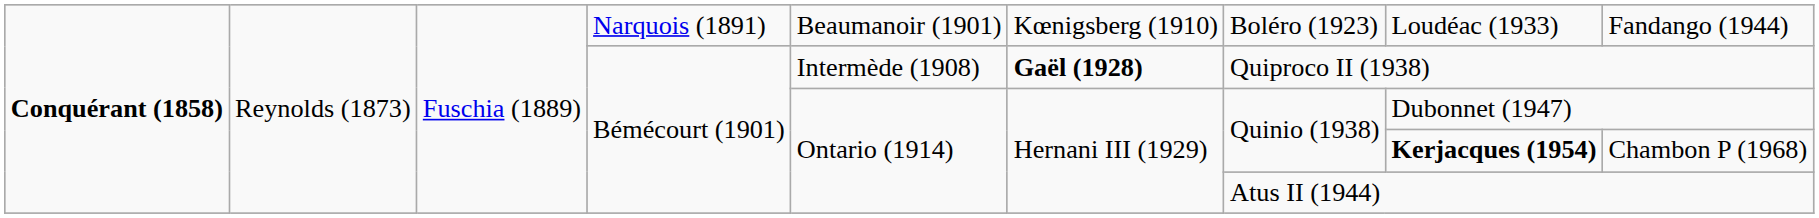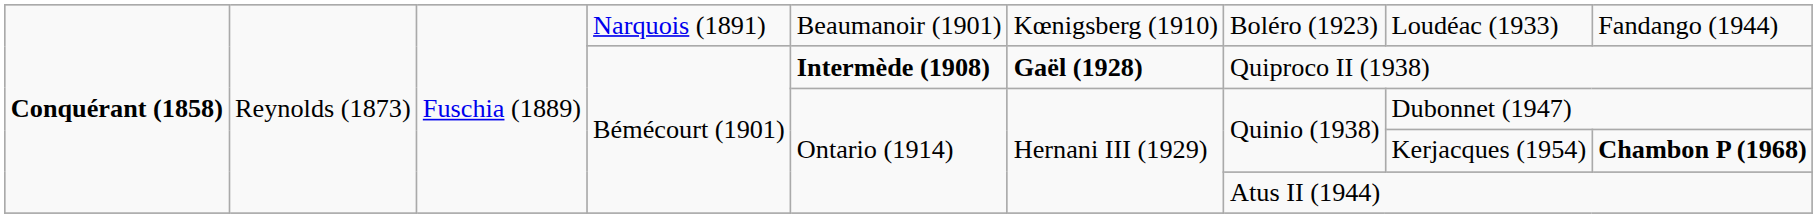row 2 | column 5: normal -> bold
row 4 | column 8: bold -> normal
row 4 | column 9: normal -> bold
